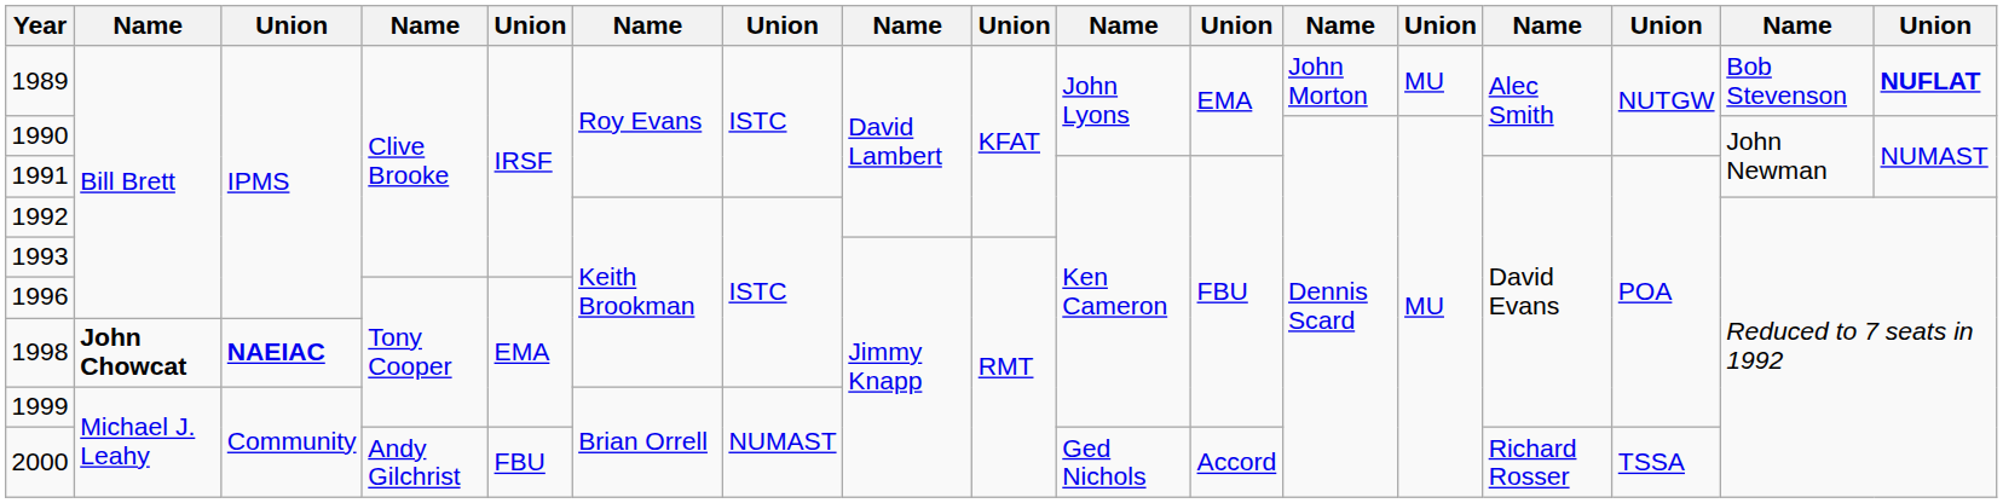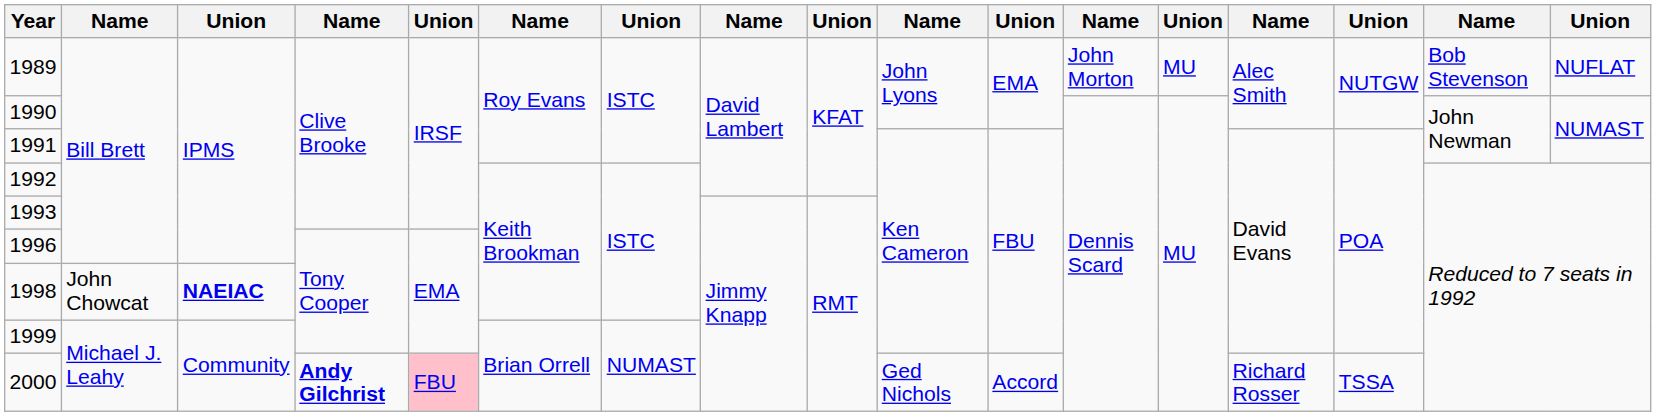1989 | column 17: bold -> normal
1998 | column 2: bold -> normal
2000 | column 4: normal -> bold
2000 | column 5: no background -> pink background
